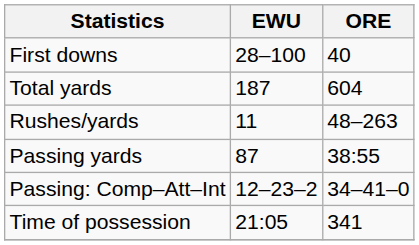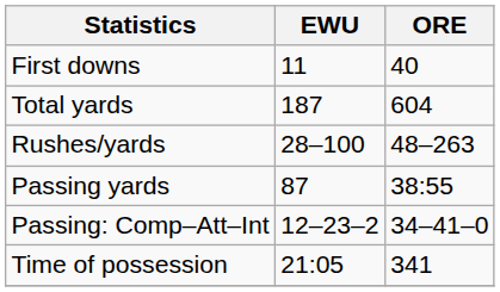First downs | EWU: 28–100 -> 11
Rushes/yards | EWU: 11 -> 28–100
